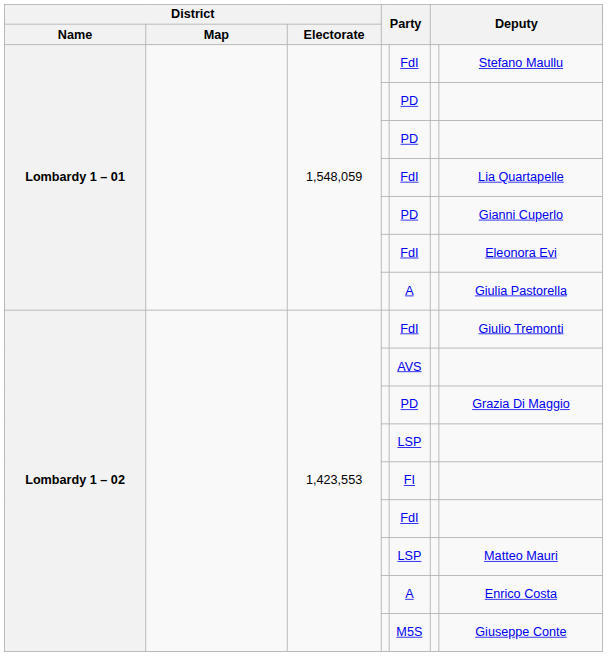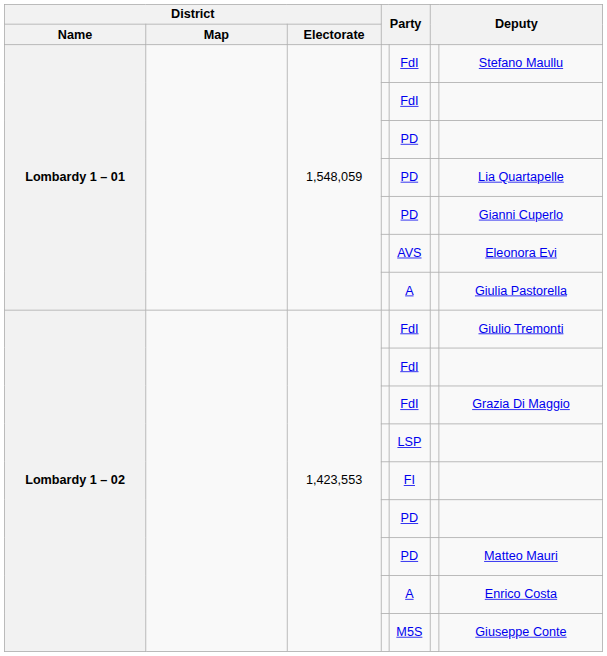row 4 | column 5: PD -> FdI
row 6 | column 5: FdI -> PD
row 8 | column 5: FdI -> AVS
row 11 | column 5: AVS -> FdI
row 12 | column 5: PD -> FdI
row 15 | column 5: FdI -> PD
row 16 | column 5: LSP -> PD
